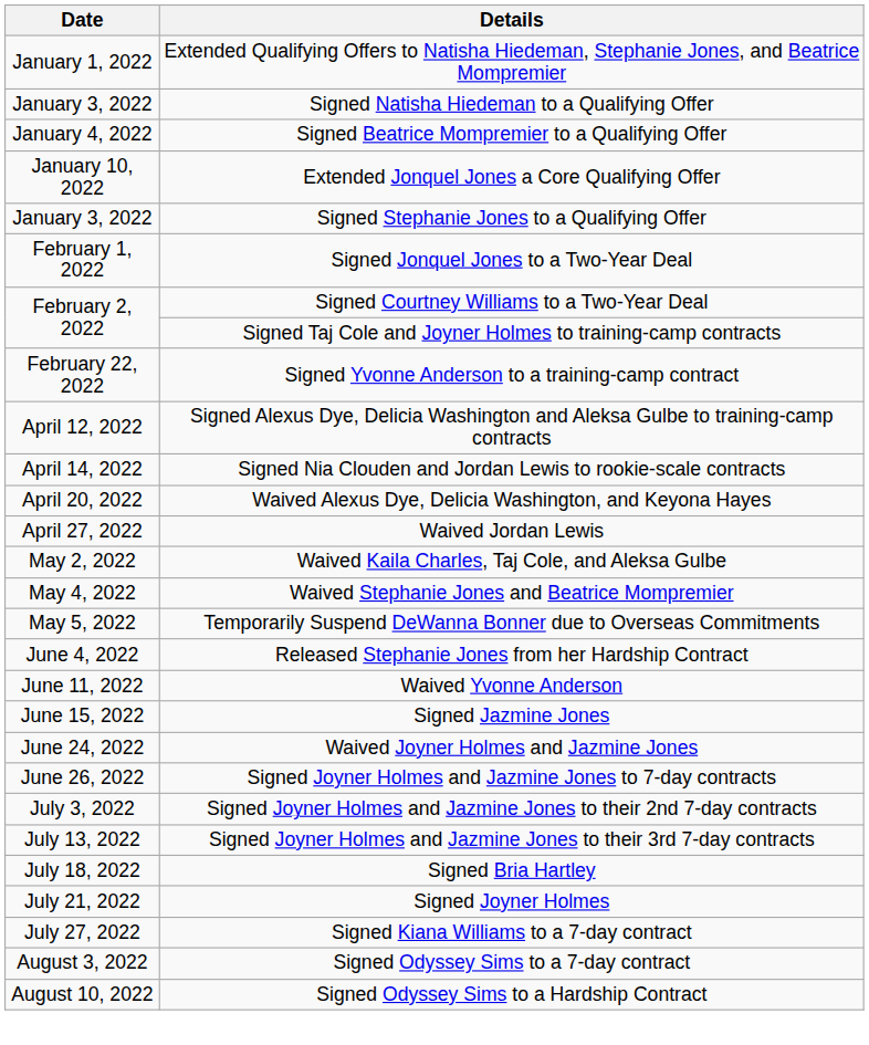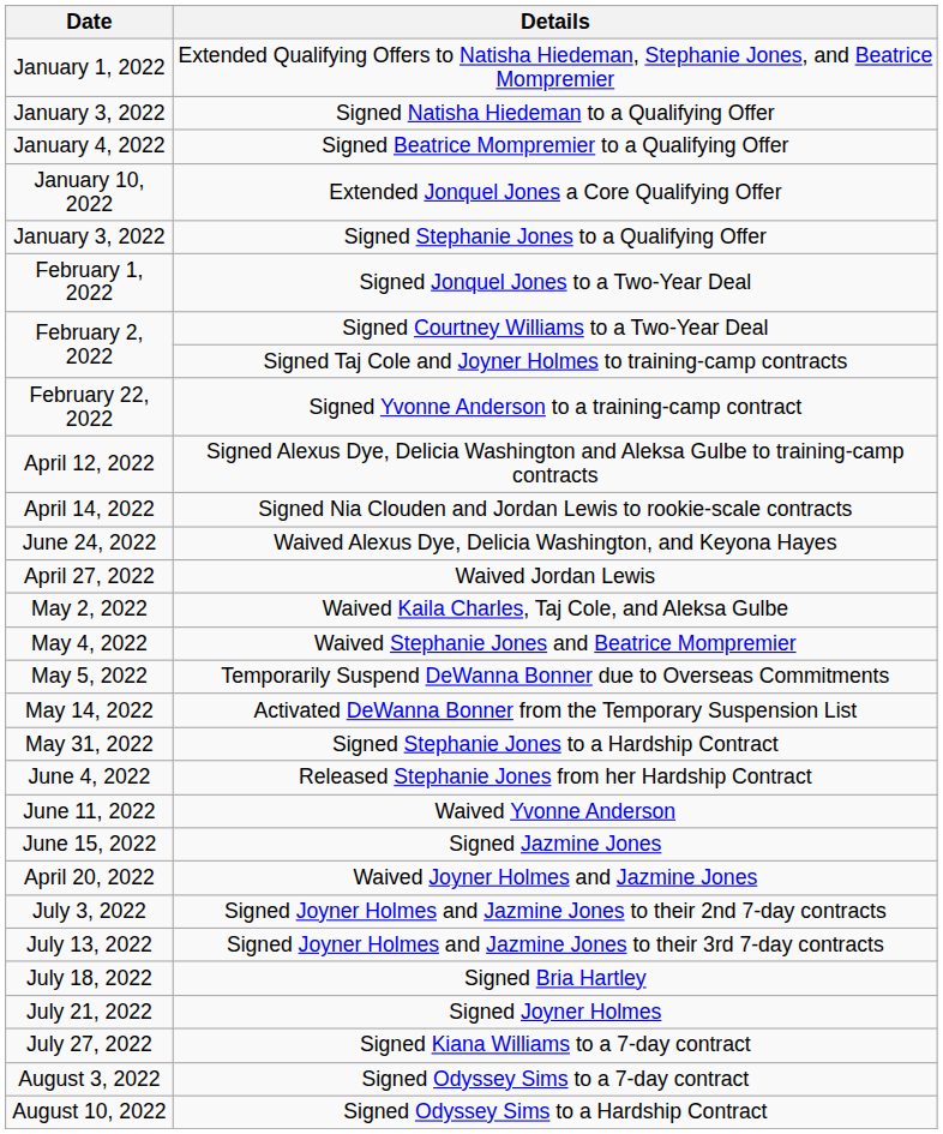Waived Alexus Dye, Delicia Washington, and Keyona Hayes | Date: April 20, 2022 -> June 24, 2022
+ row: May 14, 2022 | Activated DeWanna Bonner from the Temporary Suspension List
+ row: May 31, 2022 | Signed Stephanie Jones to a Hardship Contract
Waived Joyner Holmes and Jazmine Jones | Date: June 24, 2022 -> April 20, 2022
- row: June 26, 2022 | Signed Joyner Holmes and Jazmine Jones to 7-day contracts
